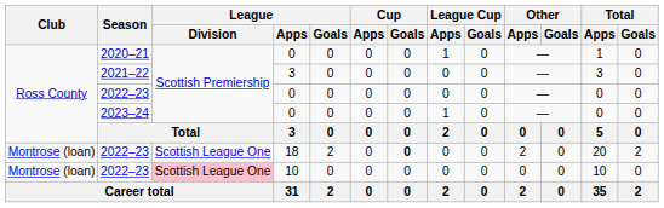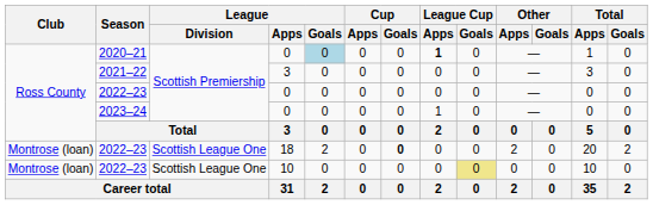2020–21 | League / Goals: no background -> lightblue background
2020–21 | League Cup / Apps: normal -> bold
2022–23 / 10 | League / Division: pink background -> no background
2022–23 / 10 | League Cup / Goals: no background -> khaki background
